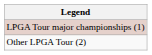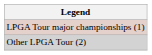row 3 | column 1: no background -> lightgrey background
